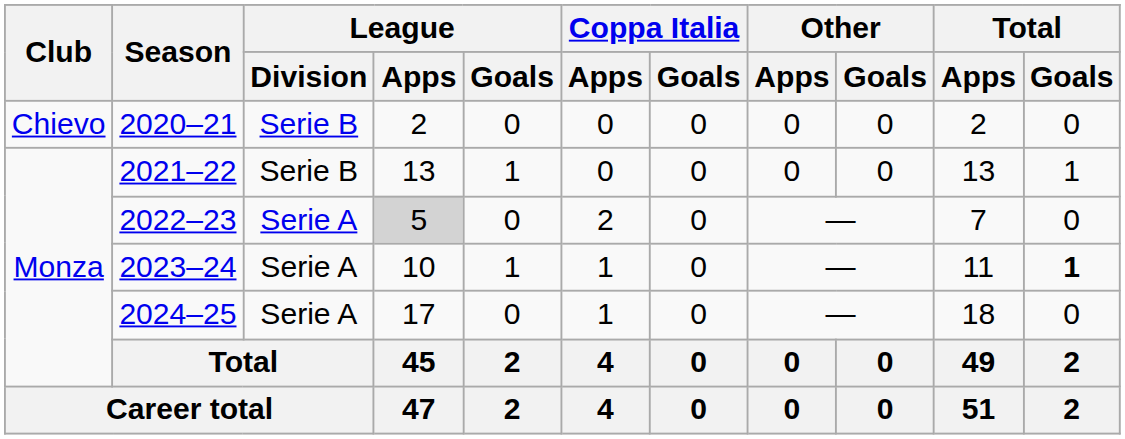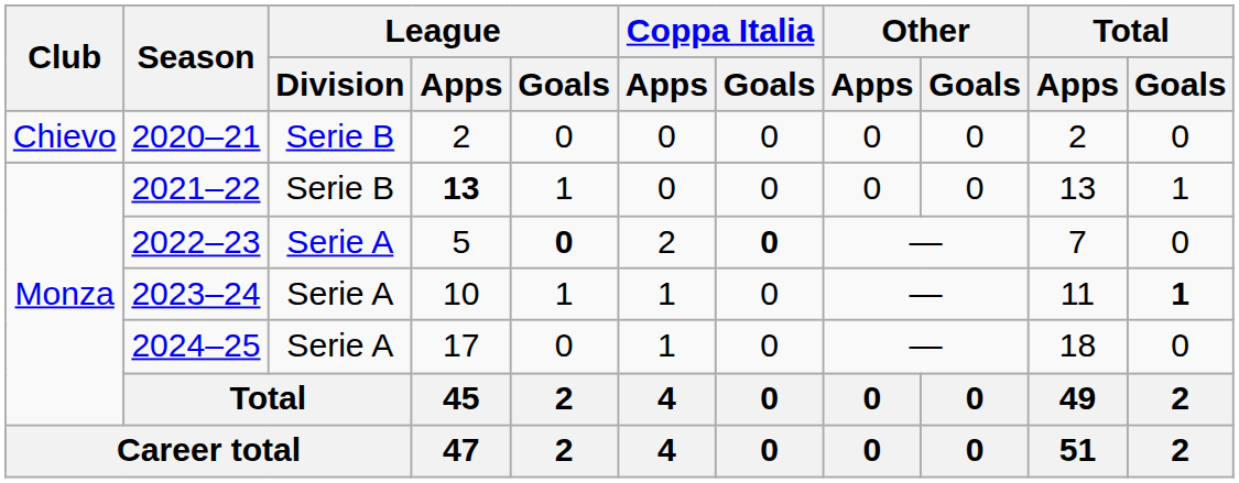2021–22 | League / Apps: normal -> bold
2022–23 | League / Apps: lightgrey background -> no background
2022–23 | League / Goals: normal -> bold
2022–23 | Coppa Italia / Goals: normal -> bold
